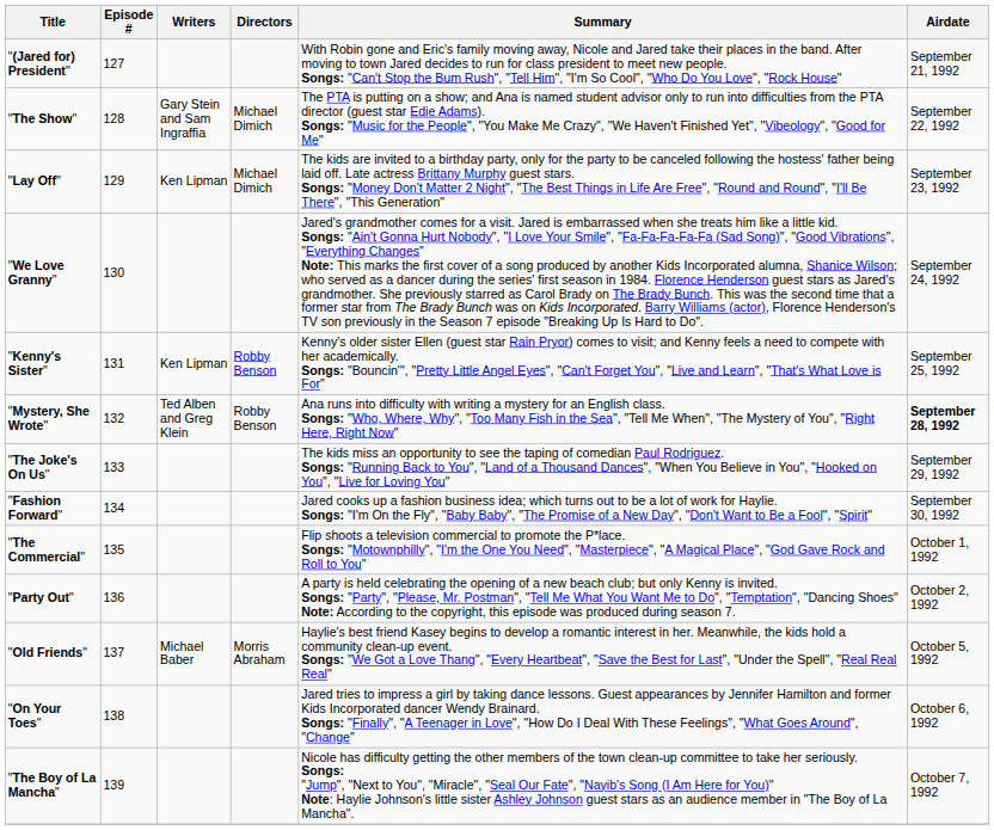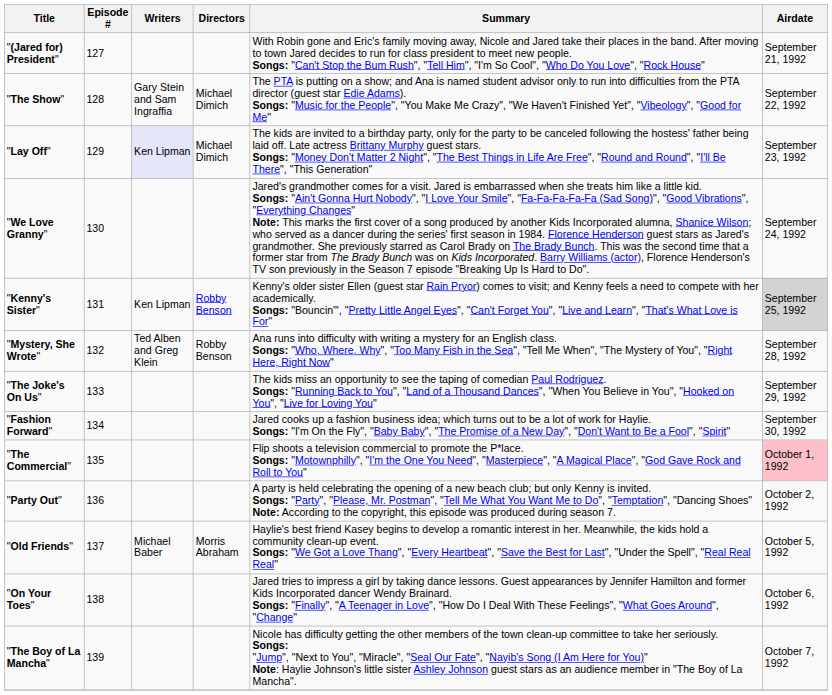"Lay Off" | Writers: no background -> lavender background
"Kenny's Sister" | Airdate: no background -> lightgrey background
"Mystery, She Wrote" | Airdate: bold -> normal
"The Commercial" | Airdate: no background -> pink background
